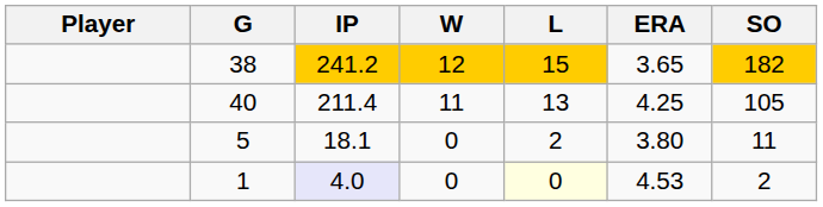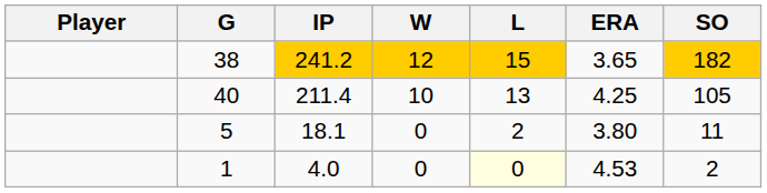40 | W: 11 -> 10
1 | IP: lavender background -> no background
